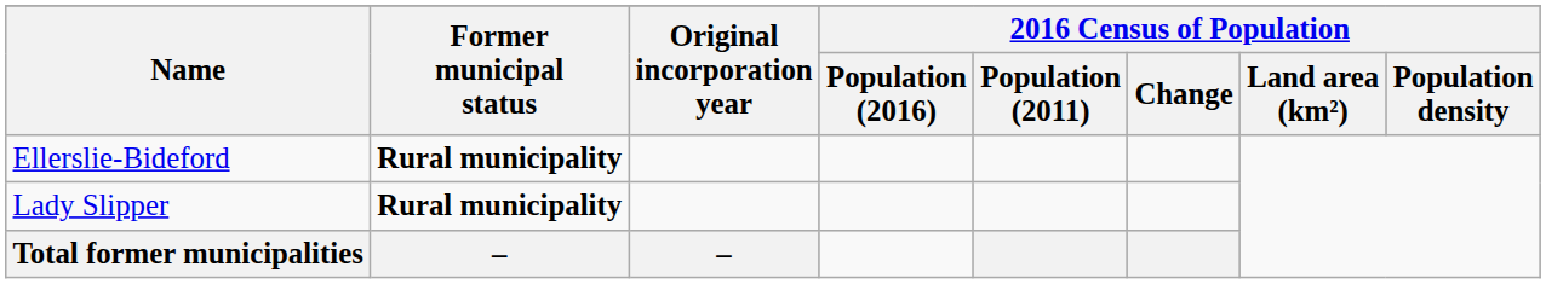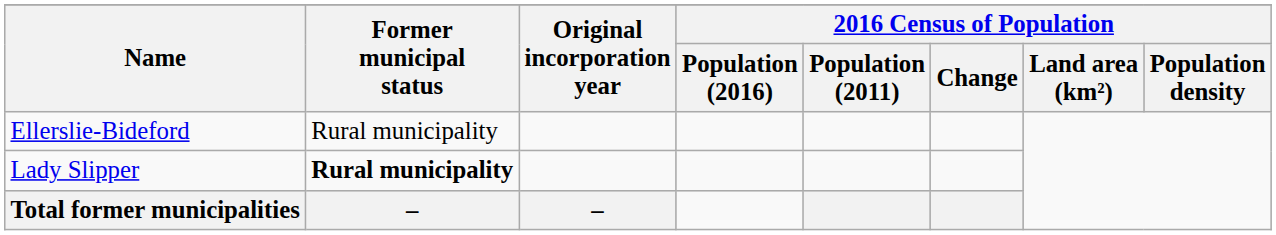Ellerslie-Bideford | Former municipal status: bold -> normal
